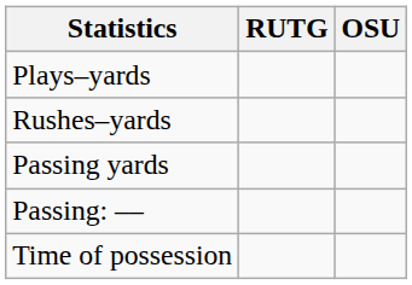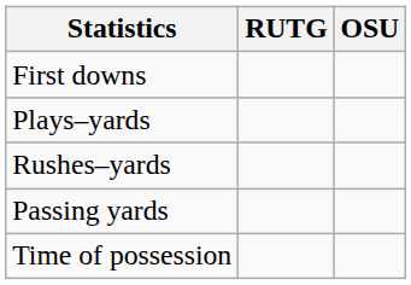+ row: First downs
- row: Passing: ––
